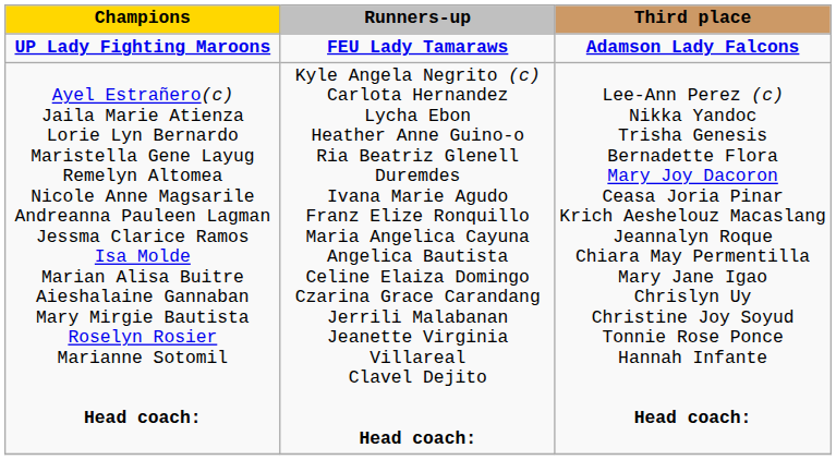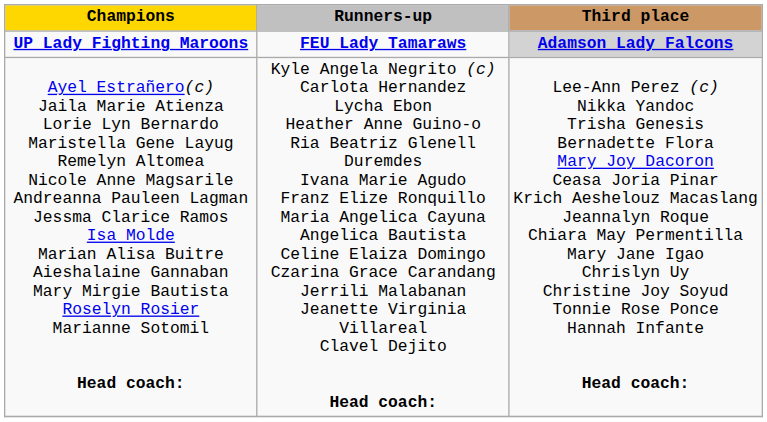UP Lady Fighting Maroons | Third place: no background -> lightgrey background
